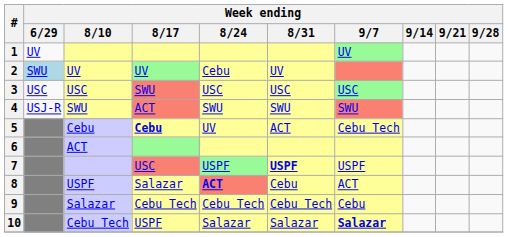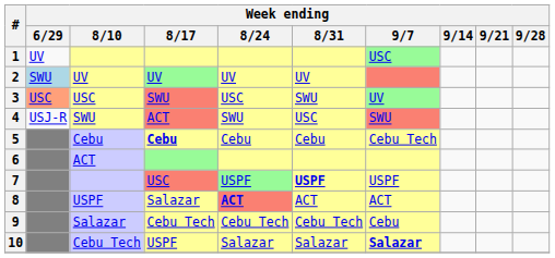1 | Week ending / 9/7: UV -> USC
2 | Week ending / 8/24: Cebu -> UV
3 | Week ending / 6/29: no background -> lightsalmon background
3 | Week ending / 8/31: USC -> SWU
3 | Week ending / 9/7: USC -> UV
4 | Week ending / 8/31: SWU -> USC
5 | Week ending / 8/24: UV -> Cebu
5 | Week ending / 8/31: ACT -> Cebu
8 | Week ending / 8/31: Cebu -> ACT
